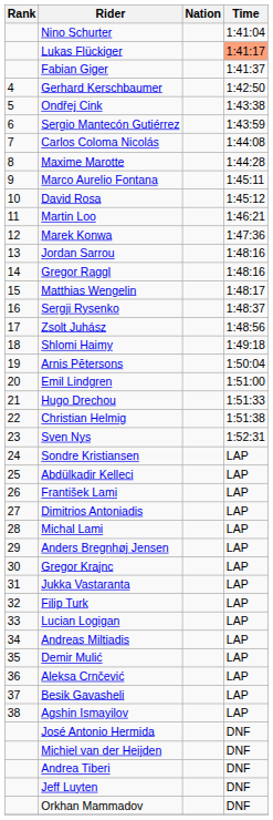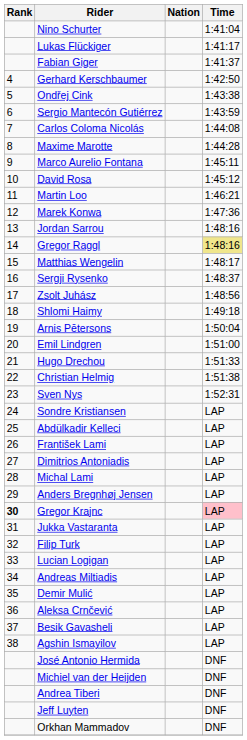Lukas Flückiger | Time: lightsalmon background -> no background
Gregor Raggl | Time: no background -> khaki background
Gregor Krajnc | Rank: normal -> bold
Gregor Krajnc | Time: no background -> pink background
